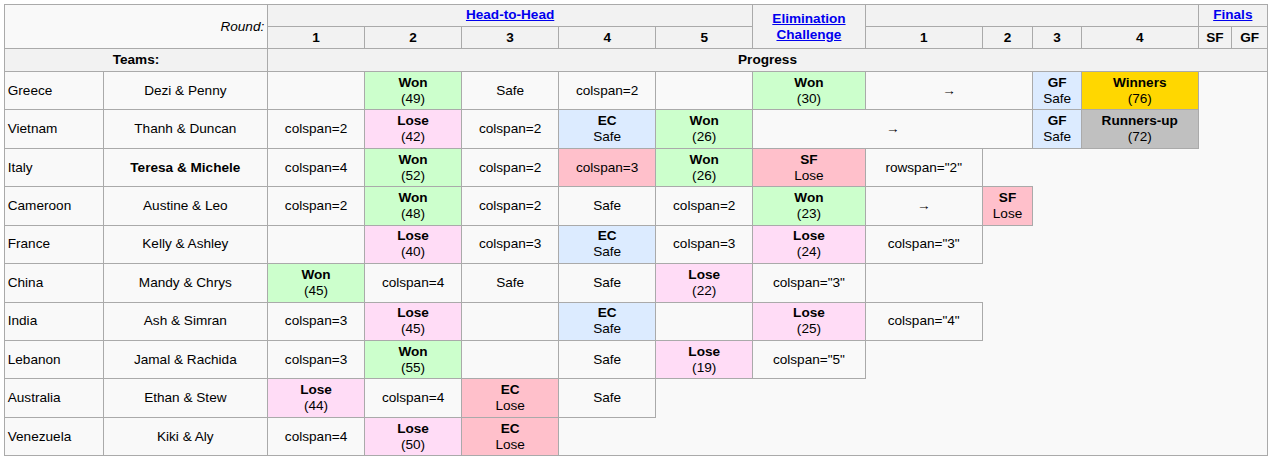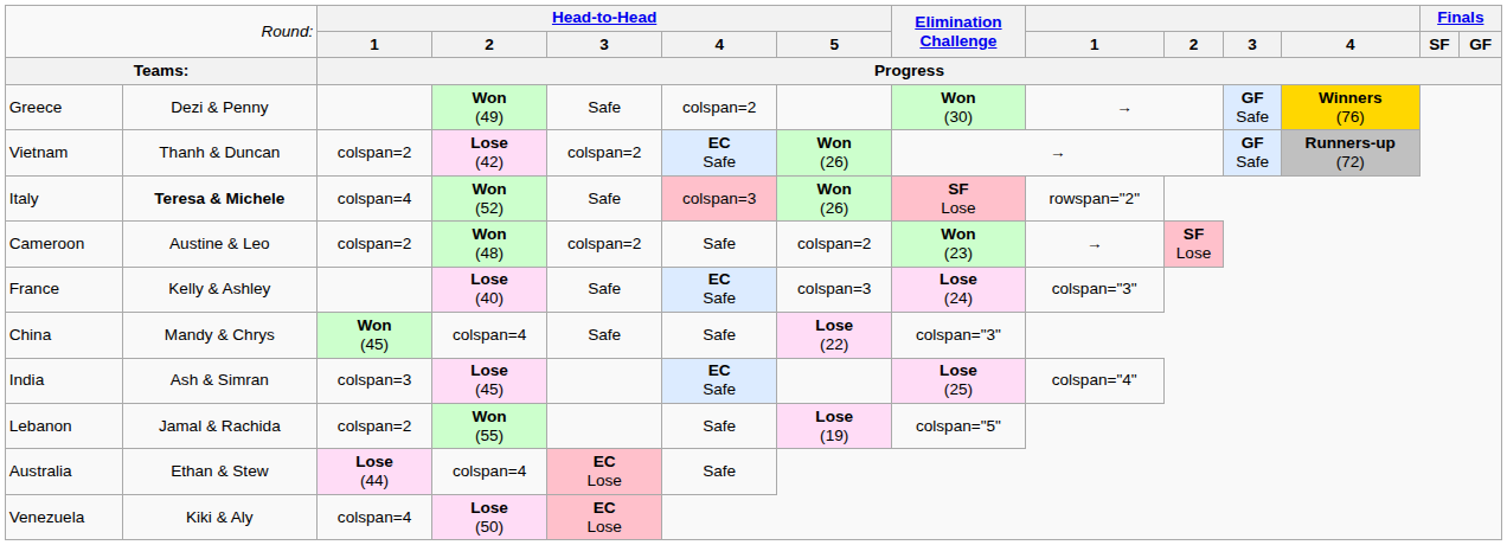Italy | column 5: colspan=2 -> Safe
France | column 5: colspan=3 -> Safe
Lebanon | column 3: colspan=3 -> colspan=2
